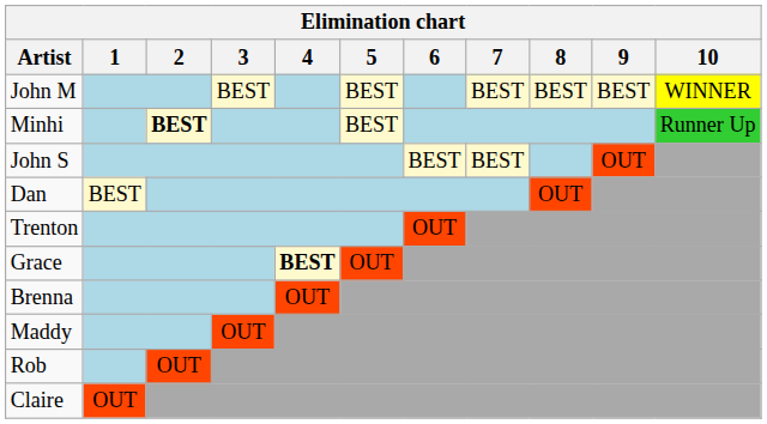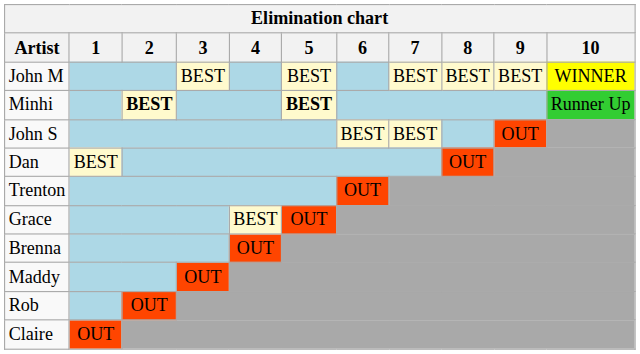Minhi | 5: normal -> bold
Grace | 4: bold -> normal
